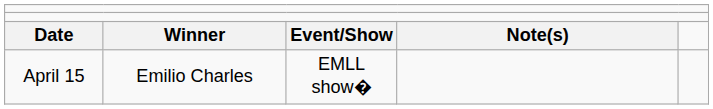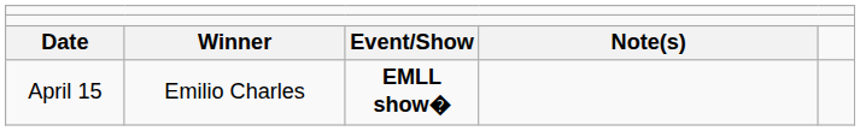April 15 | column 3: normal -> bold
